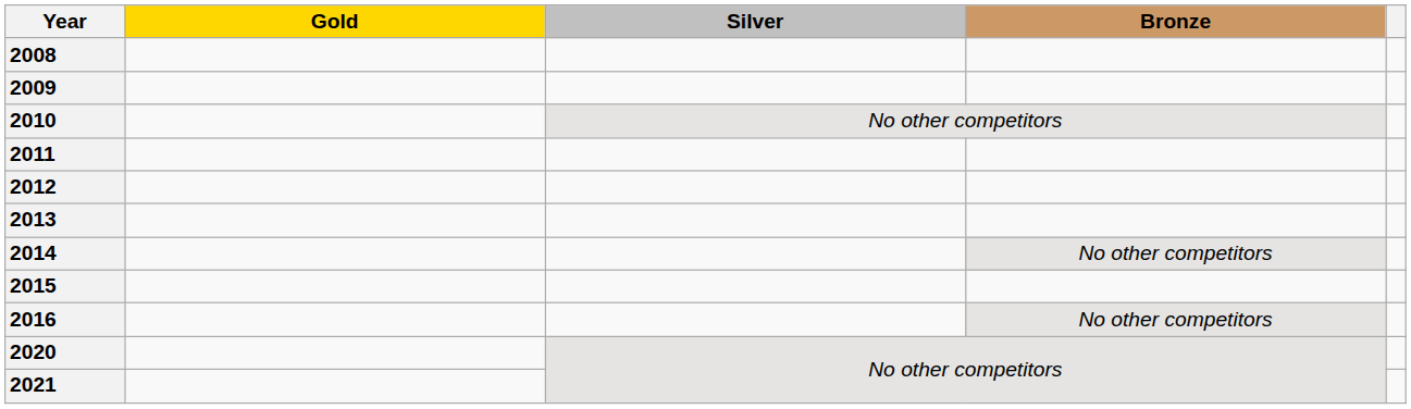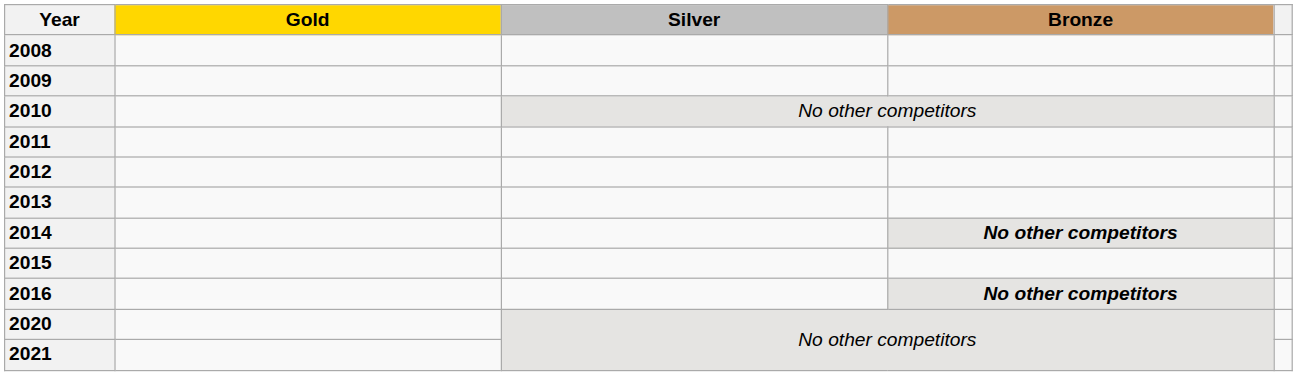2014 | Bronze: normal -> bold
2016 | Bronze: normal -> bold
